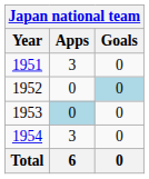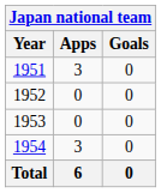1952 | Goals: lightblue background -> no background
1953 | Apps: lightblue background -> no background
